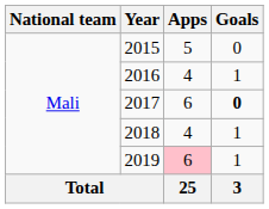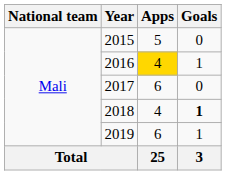2016 | Apps: no background -> gold background
2017 | Goals: bold -> normal
2018 | Goals: normal -> bold
2019 | Apps: pink background -> no background
